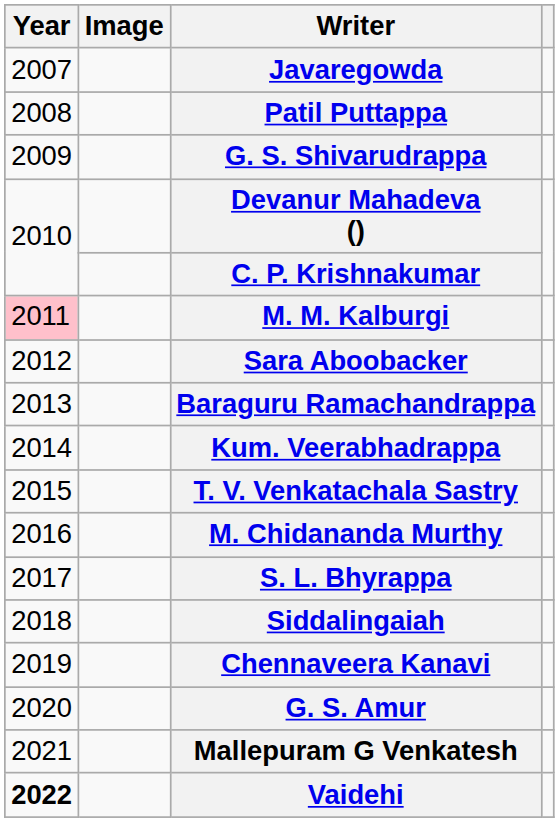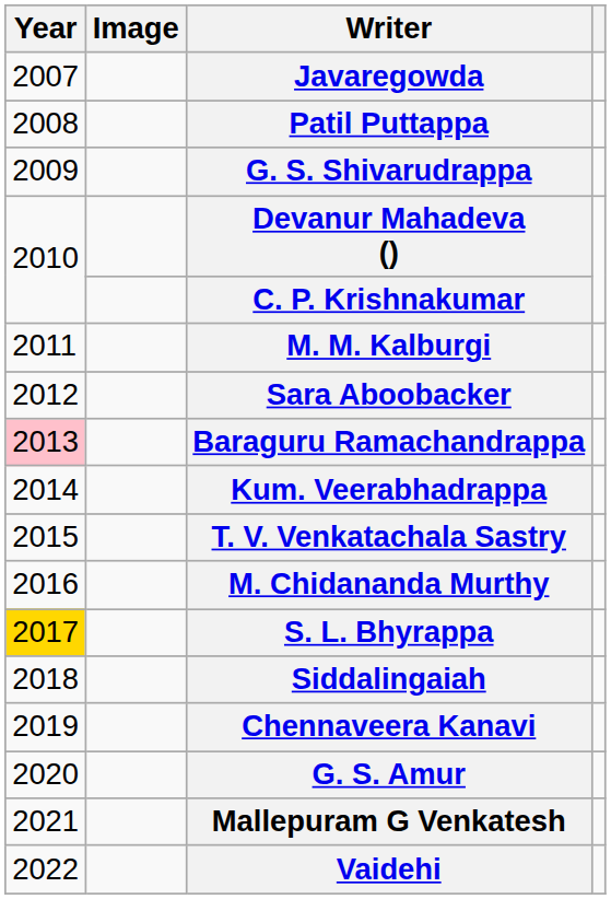M. M. Kalburgi | Year: pink background -> no background
Baraguru Ramachandrappa | Year: no background -> pink background
S. L. Bhyrappa | Year: no background -> gold background
Vaidehi | Year: bold -> normal
